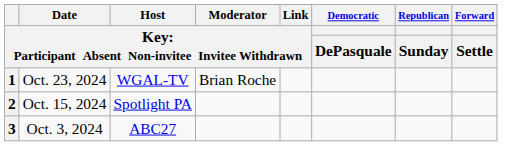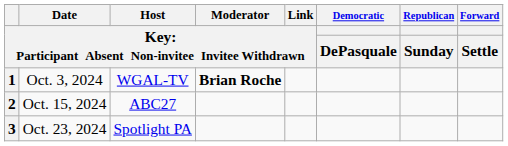1 | column 2: Oct. 23, 2024 -> Oct. 3, 2024
1 | column 4: normal -> bold
2 | column 3: Spotlight PA -> ABC27
3 | column 2: Oct. 3, 2024 -> Oct. 23, 2024
3 | column 3: ABC27 -> Spotlight PA
